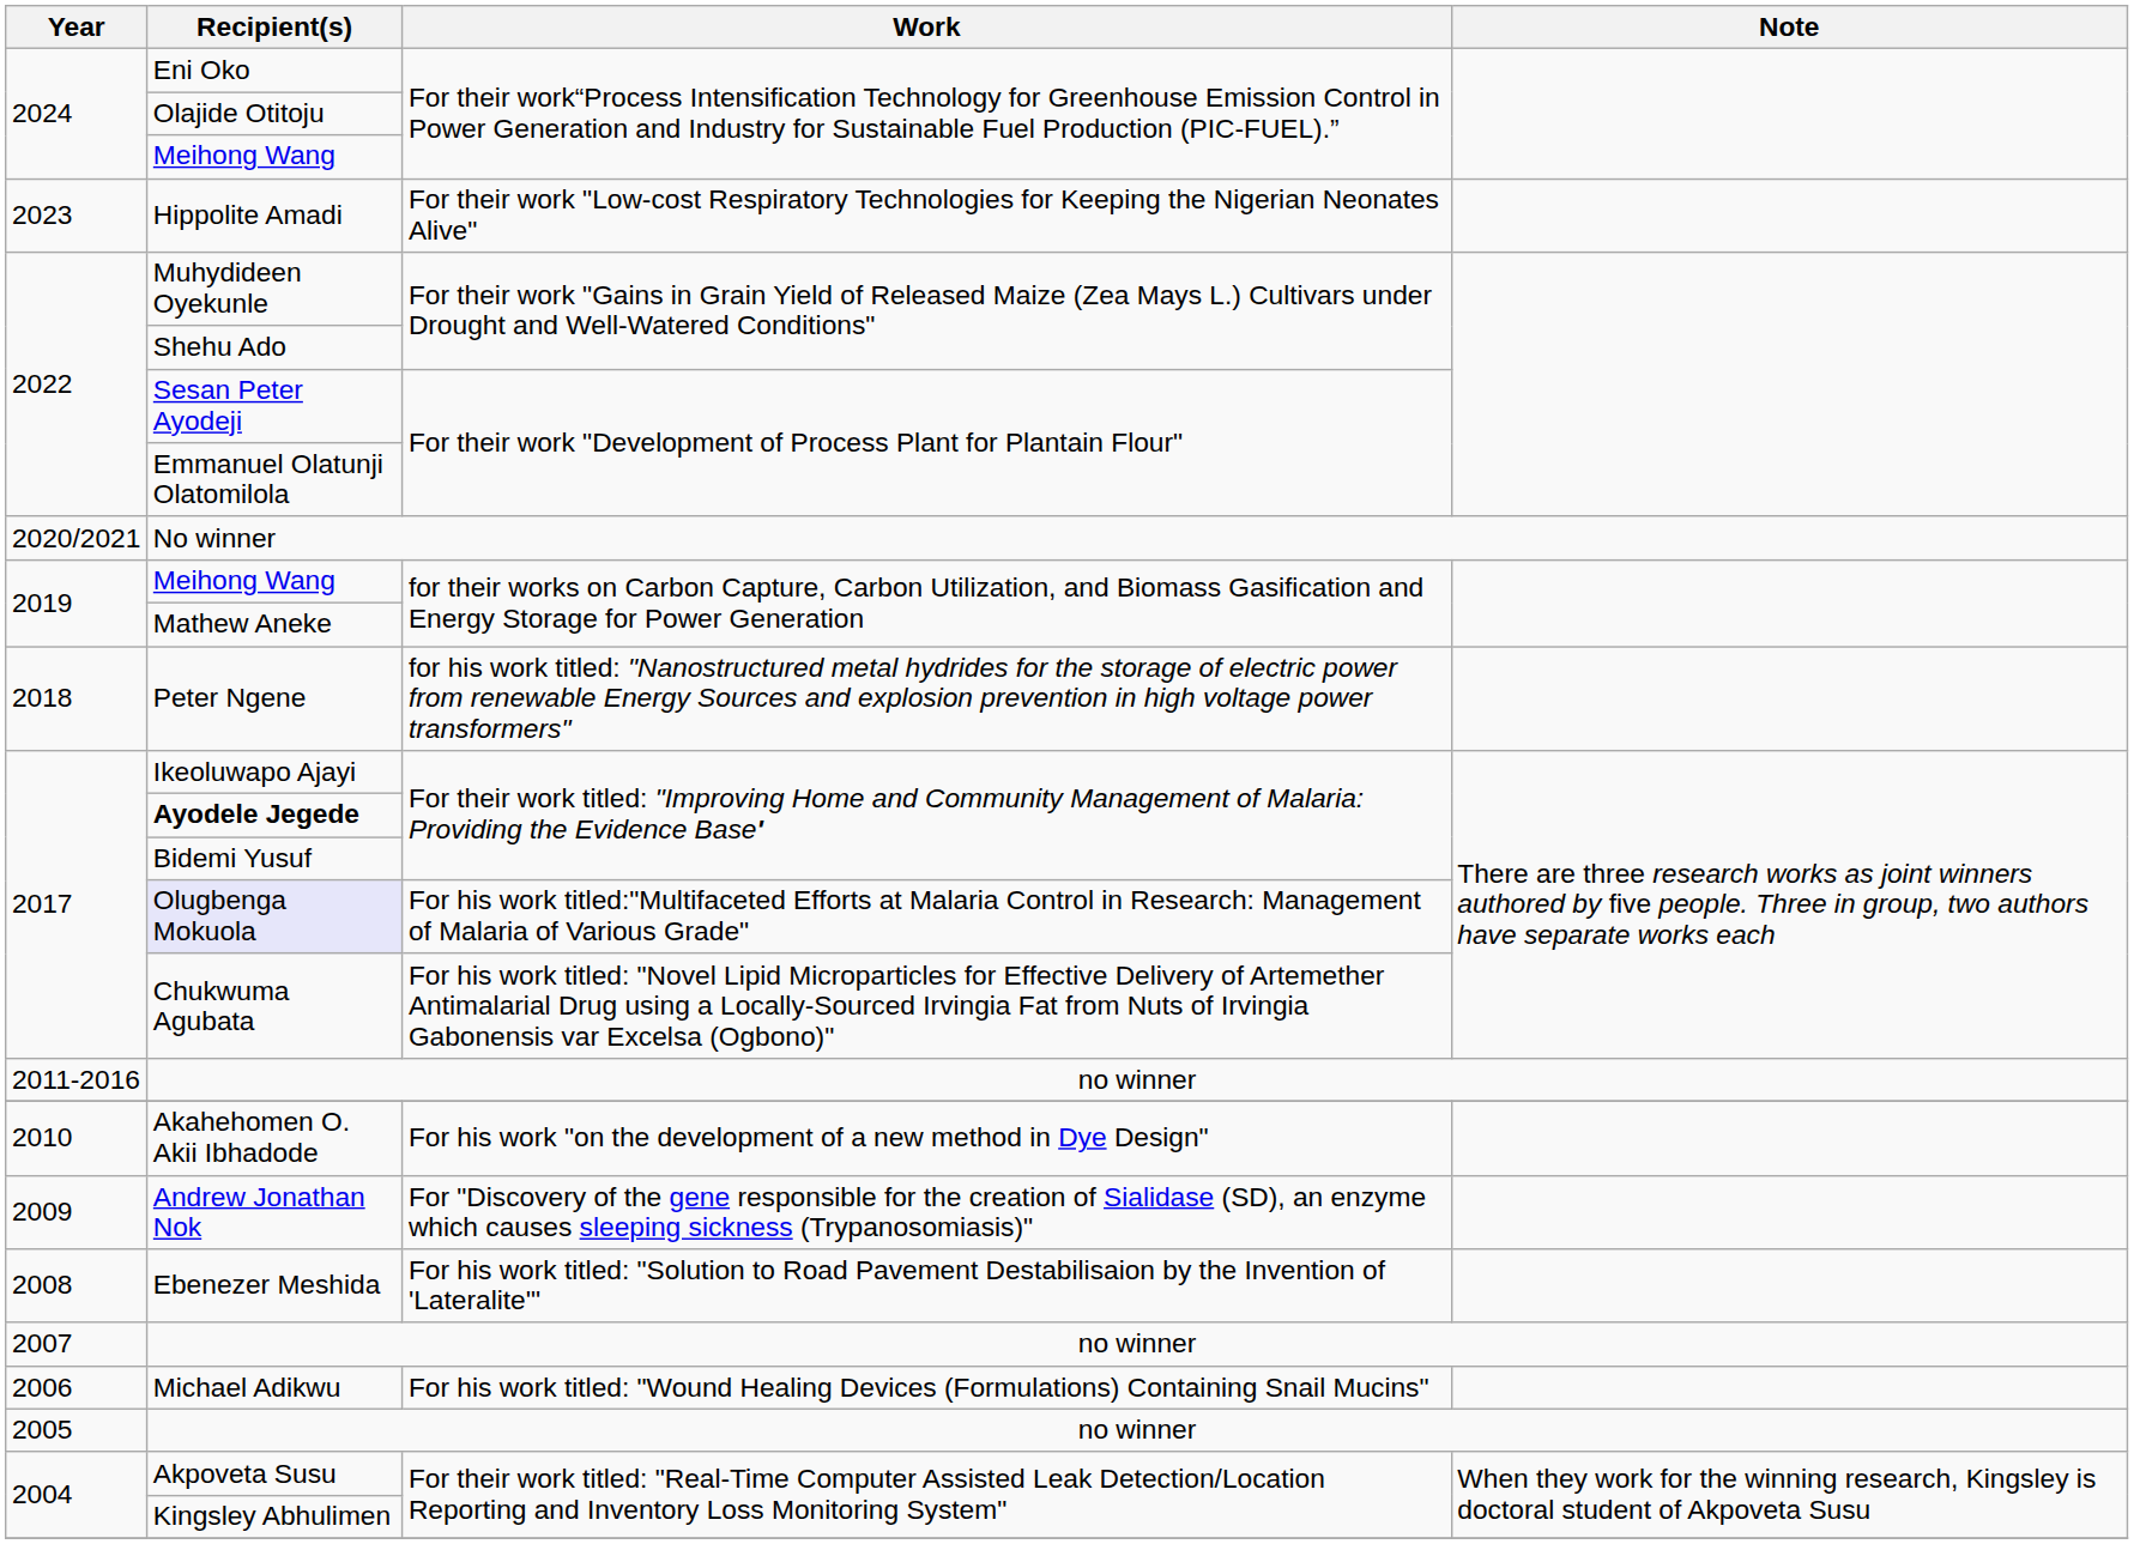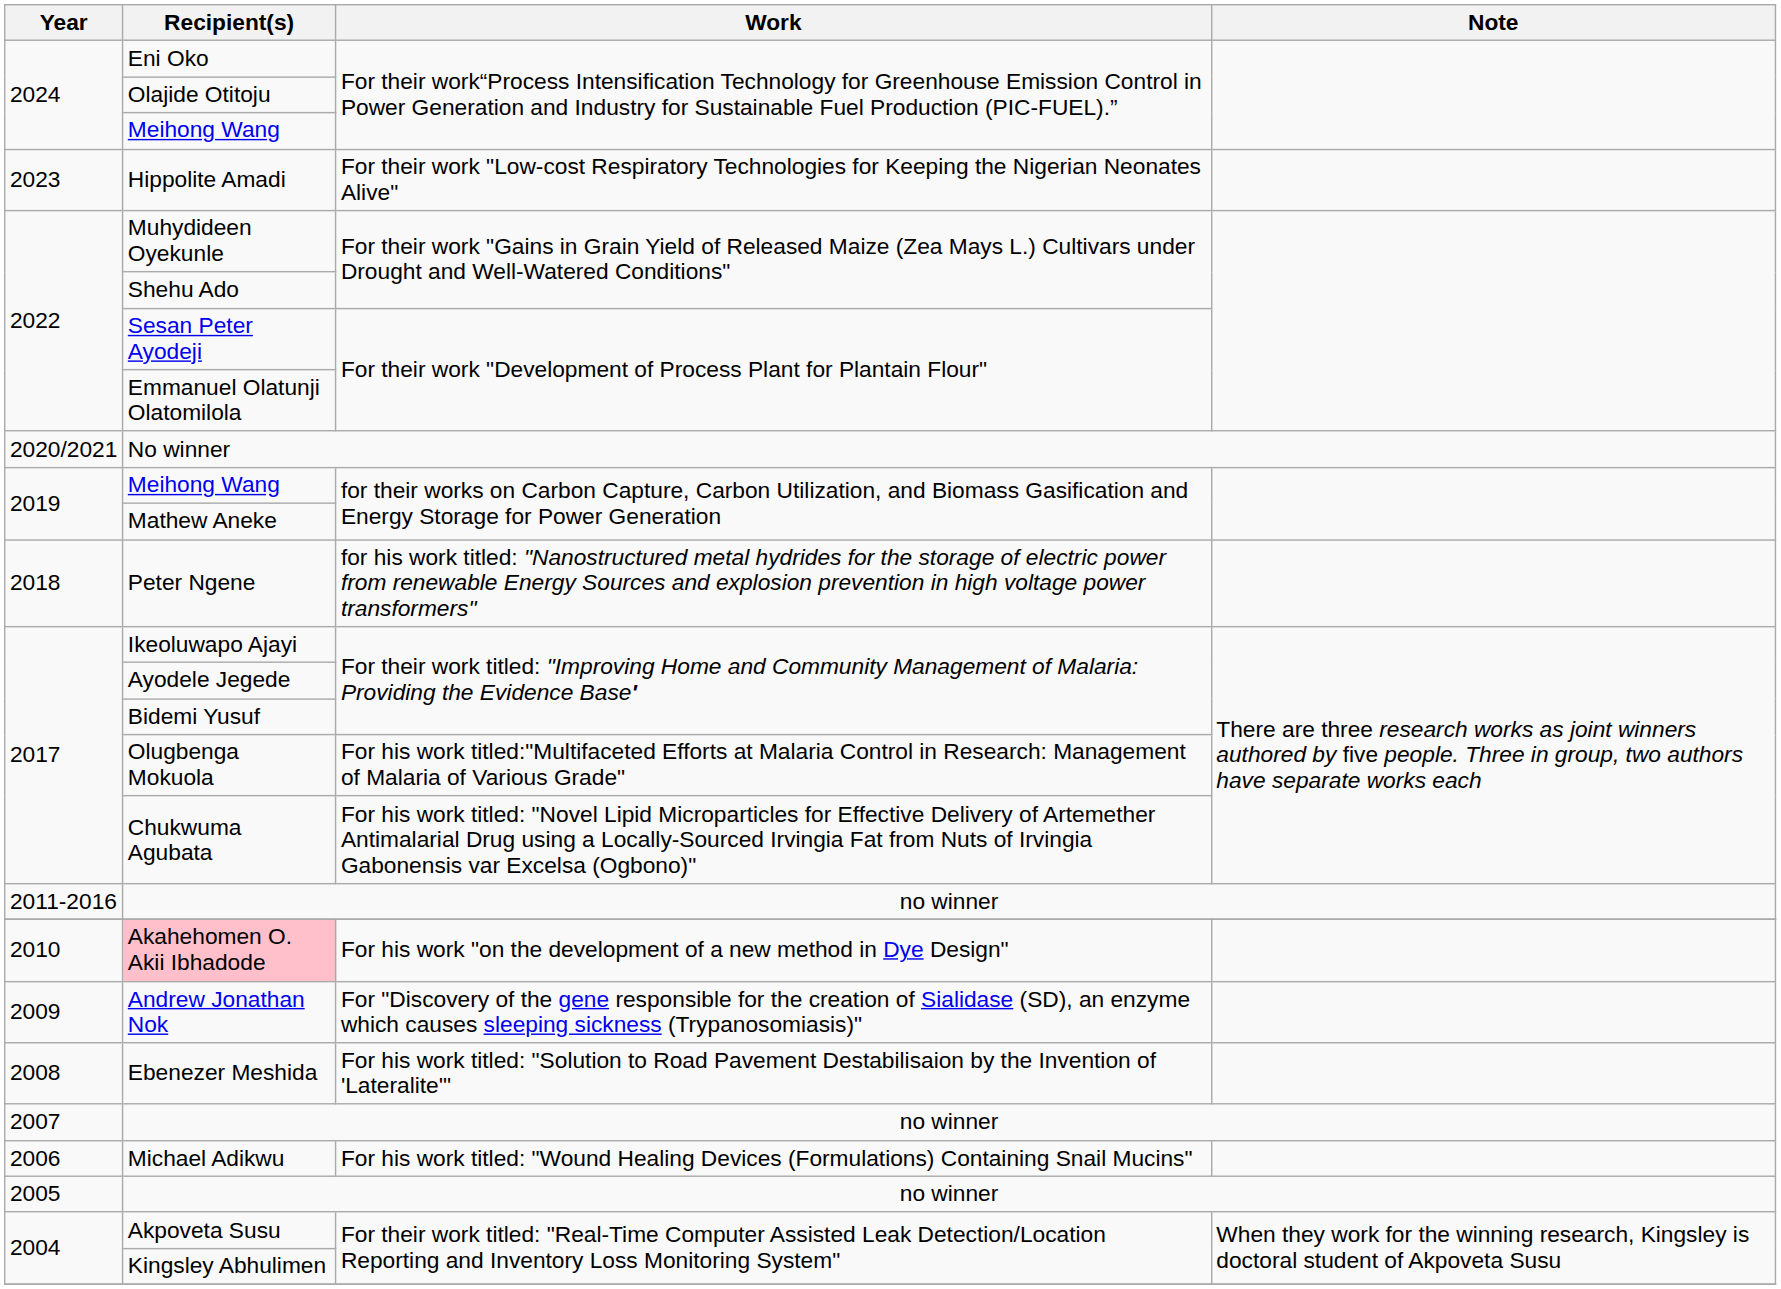Ayodele Jegede | Recipient(s): bold -> normal
Olugbenga Mokuola | Recipient(s): lavender background -> no background
Akahehomen O. Akii Ibhadode | Recipient(s): no background -> pink background
